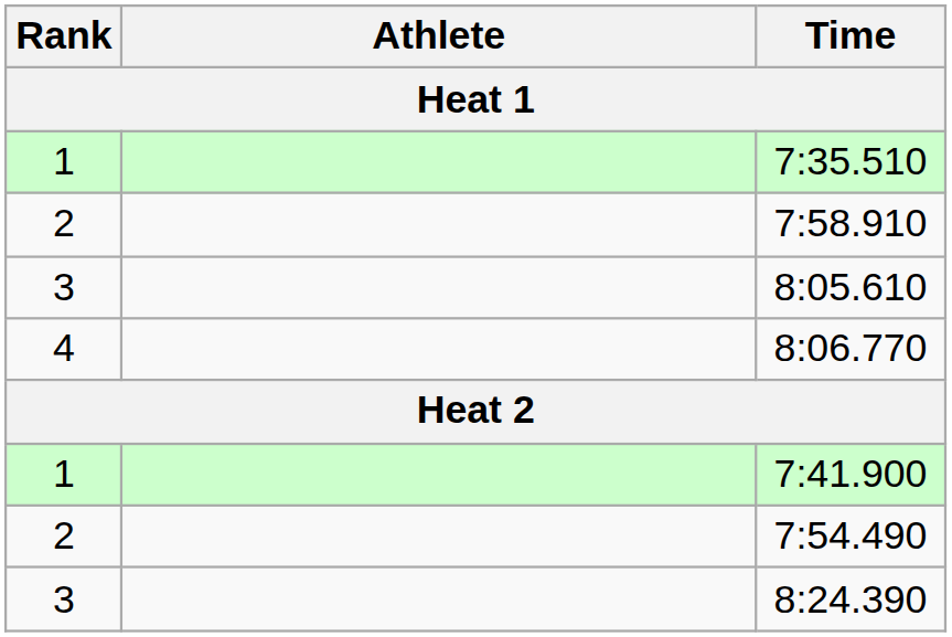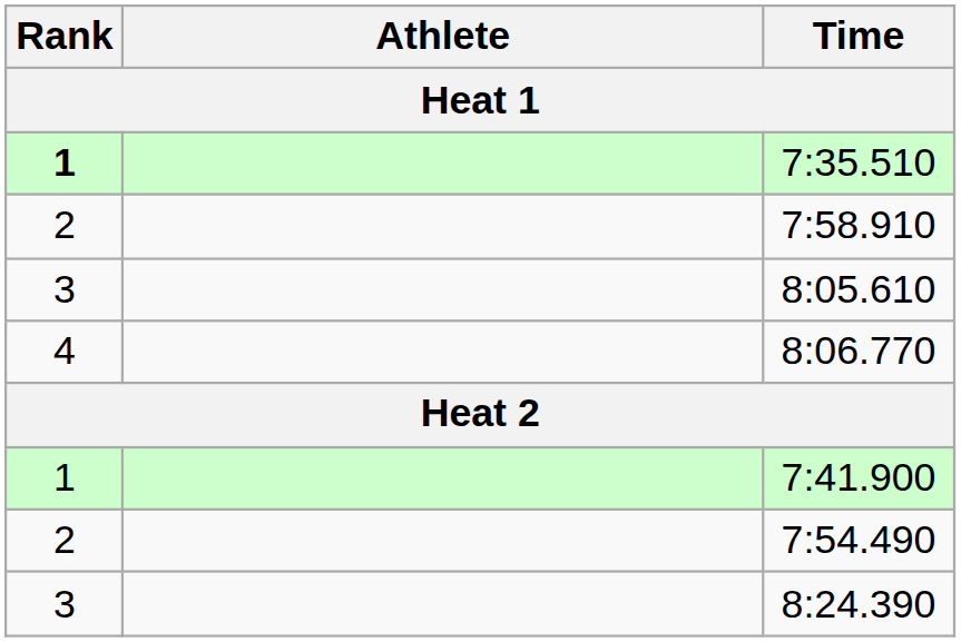7:35.510 | Rank: normal -> bold
